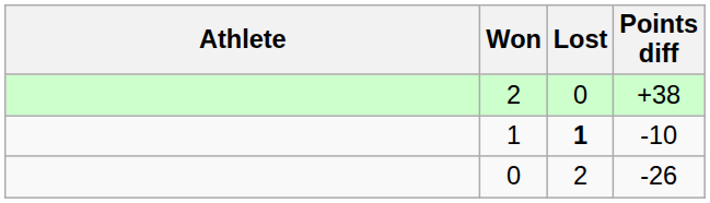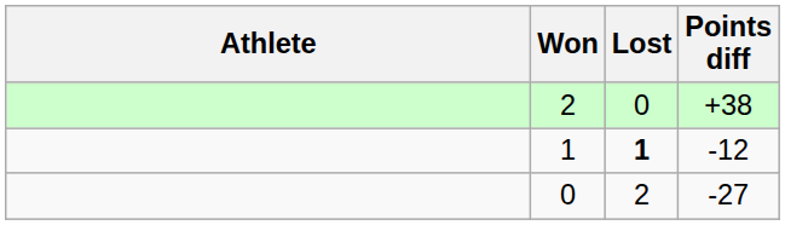row 3 | Points diff: -10 -> -12
row 4 | Points diff: -26 -> -27
